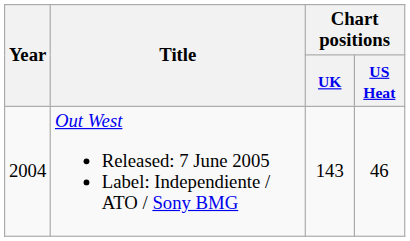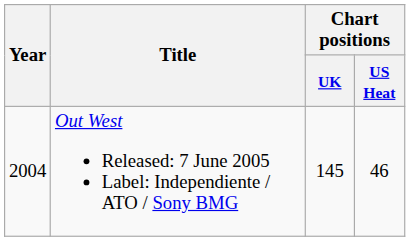row 3 | Chart positions / UK: 143 -> 145
